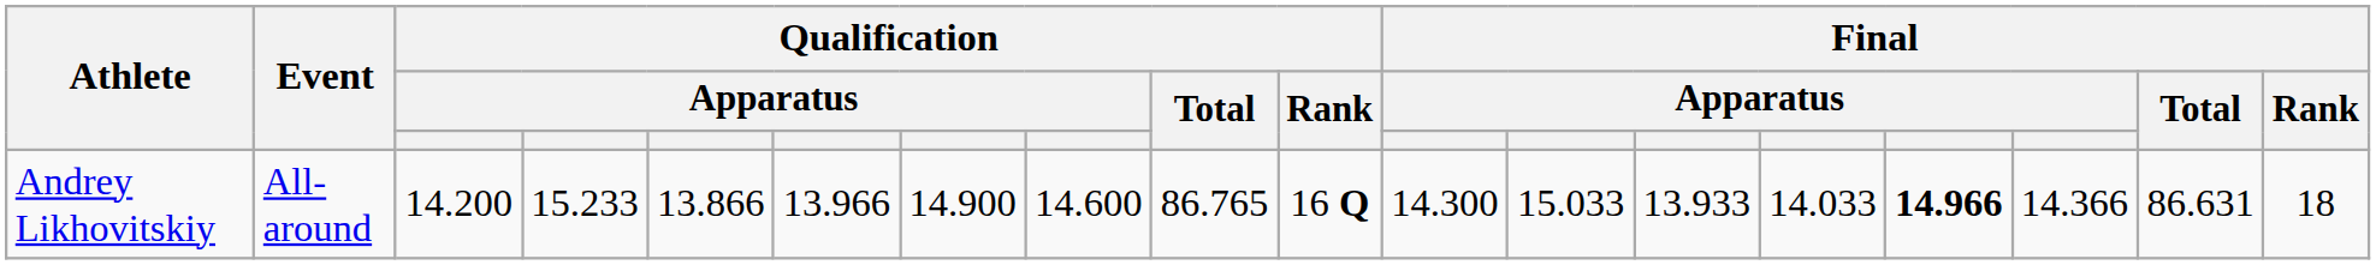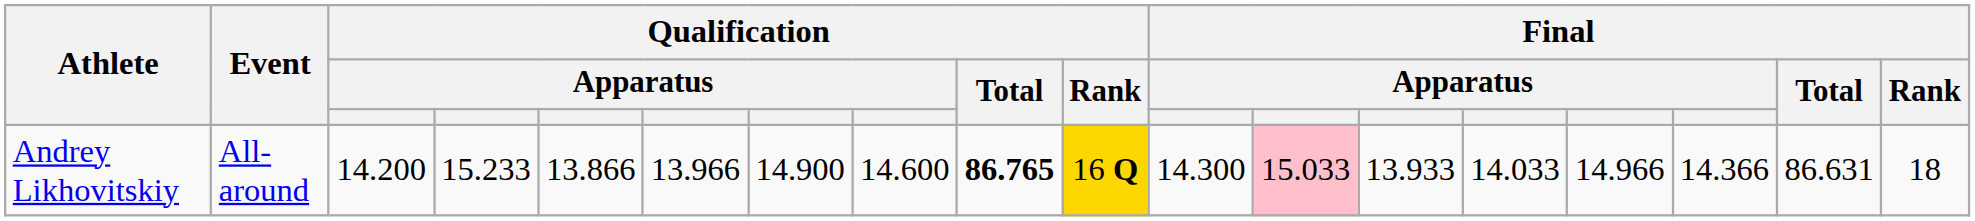row 4 | Qualification / Total: normal -> bold
row 4 | Qualification / Rank: no background -> gold background
row 4 | column 12: no background -> pink background
row 4 | column 15: bold -> normal
